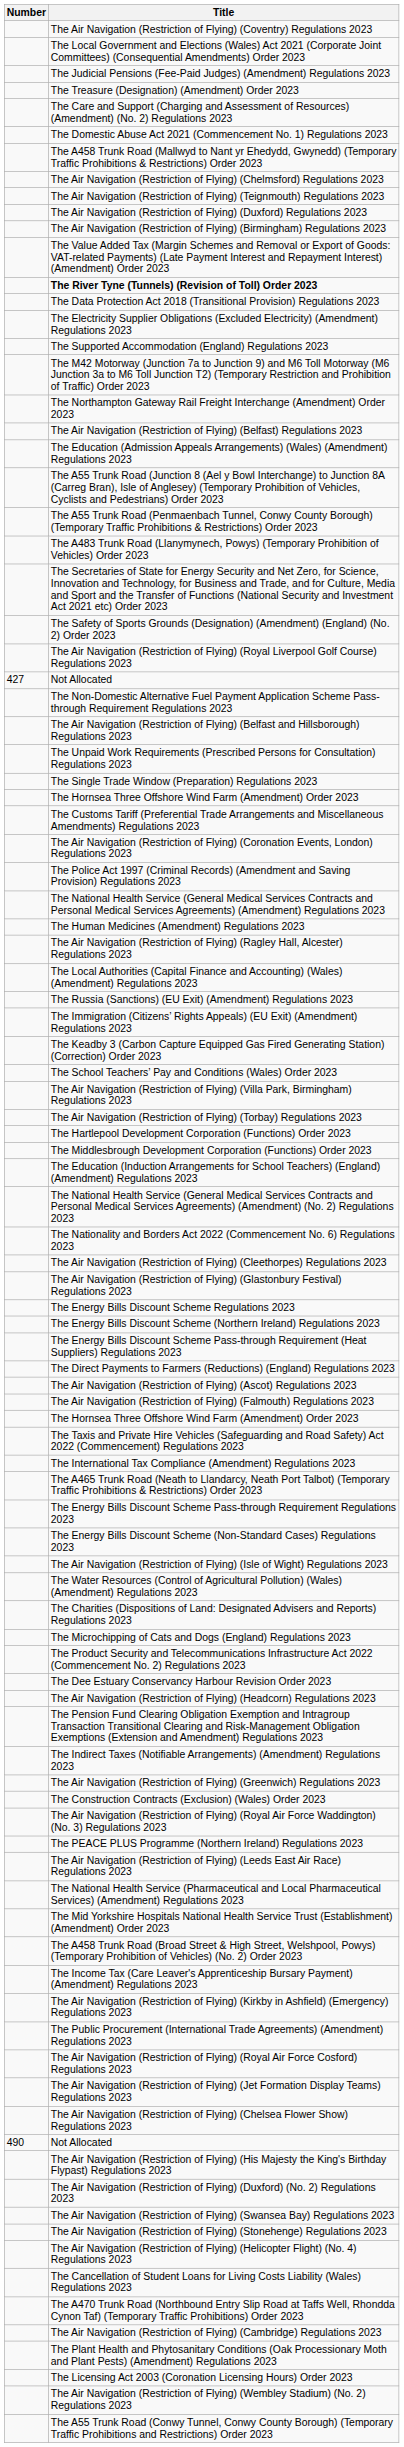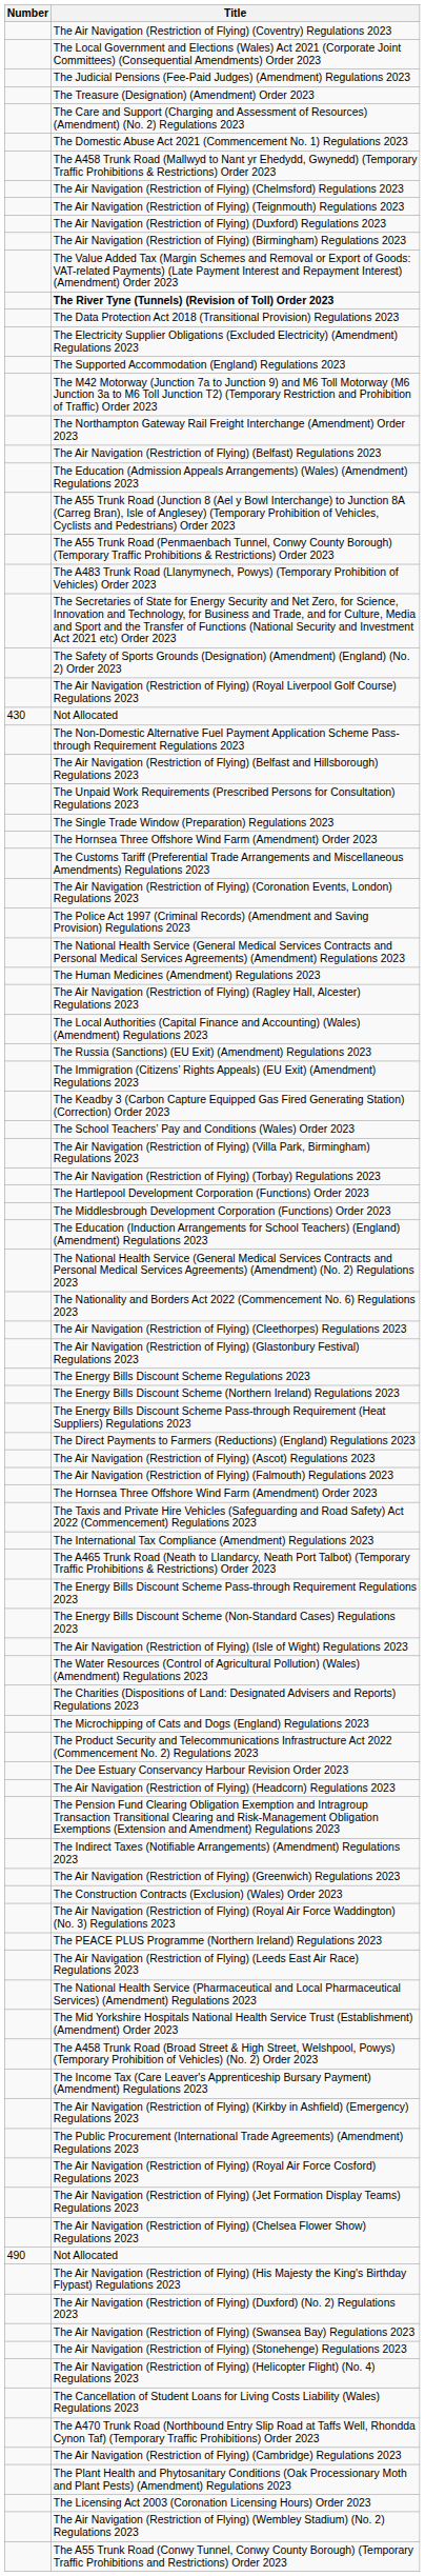row 28 | Number: 427 -> 430
